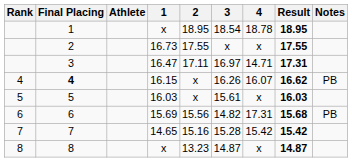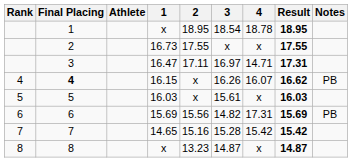row 7 | Result: 15.68 -> 15.69
